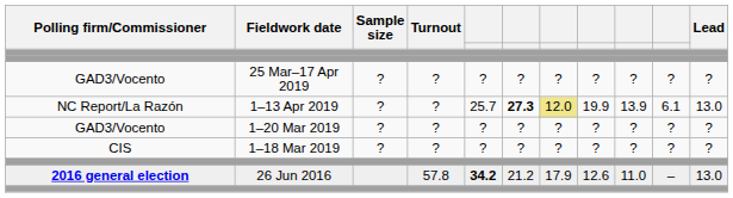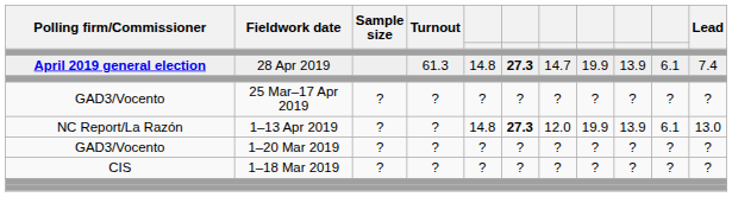+ row: April 2019 general election | 28 Apr 2019 | 61.3 | 14.8 | 27.3 | 14.7 | 19.9 | 13.9 | 6.1 | 7.4
1–13 Apr 2019 | column 5: 25.7 -> 14.8
1–13 Apr 2019 | column 7: khaki background -> no background
- row: 2016 general election | 26 Jun 2016 | 57.8 | 34.2 | 21.2 | 17.9 | 12.6 | 11.0 | – | 13.0
